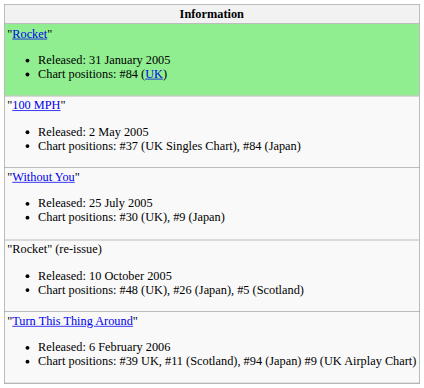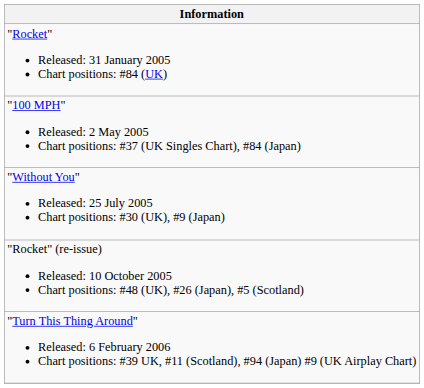row 2 | column 1: lightgreen background -> no background
